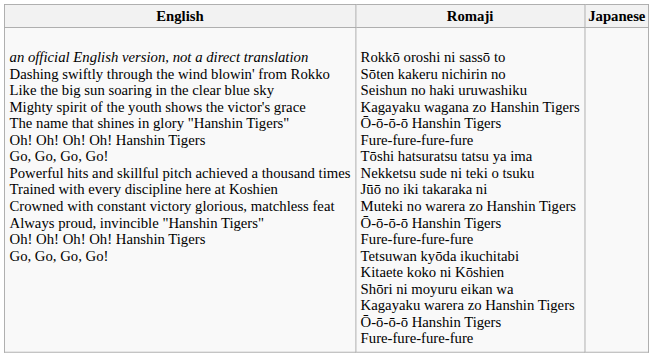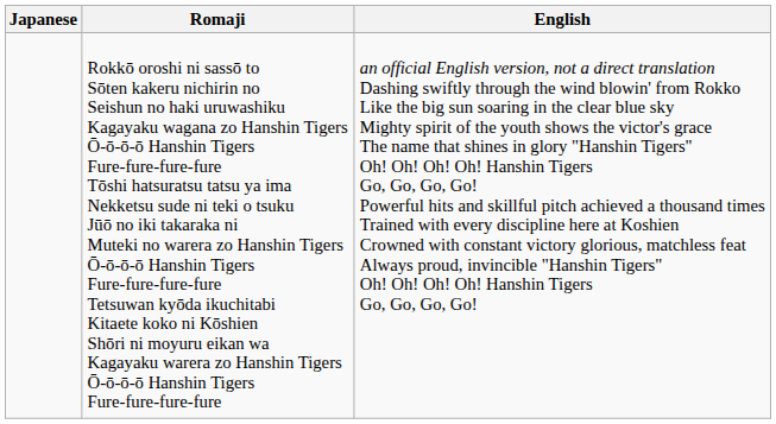columns swapped: Japanese <-> English
